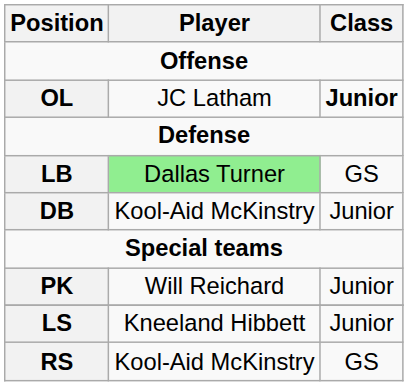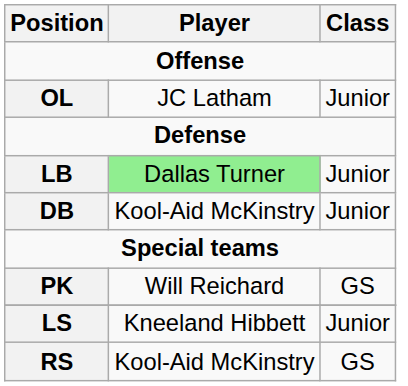OL | Class: bold -> normal
LB | Class: GS -> Junior
PK | Class: Junior -> GS
